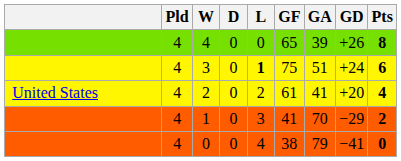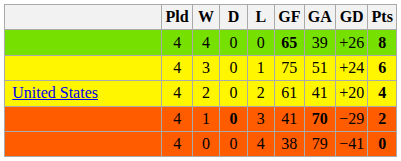row 2 | GF: normal -> bold
row 3 | L: bold -> normal
row 5 | D: normal -> bold
row 5 | GA: normal -> bold
